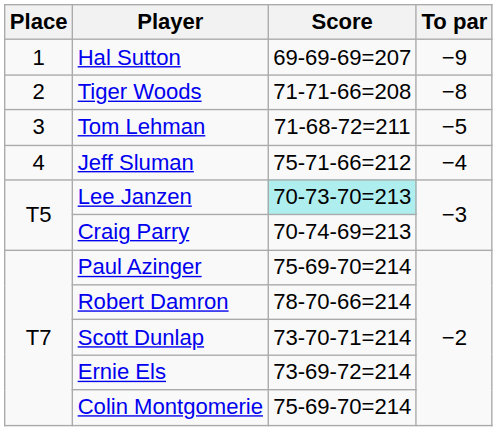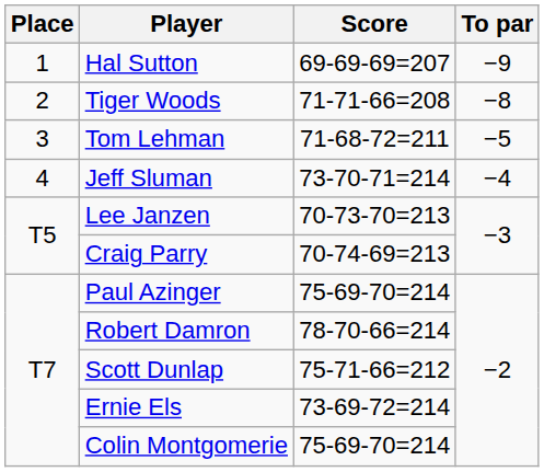Jeff Sluman | Score: 75-71-66=212 -> 73-70-71=214
Lee Janzen | Score: paleturquoise background -> no background
Scott Dunlap | Score: 73-70-71=214 -> 75-71-66=212
